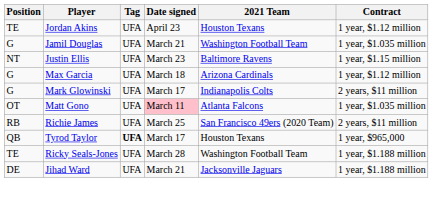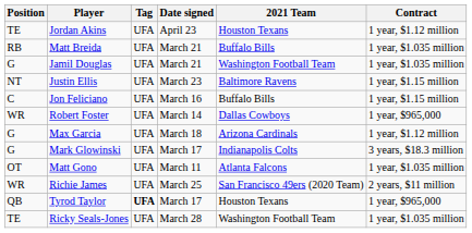+ row: RB | Matt Breida | UFA | March 21 | Buffalo Bills | 1 year, $1.035 million
+ row: C | Jon Feliciano | UFA | March 16 | Buffalo Bills | 1 year, $1.15 million
+ row: WR | Robert Foster | UFA | March 14 | Dallas Cowboys | 1 year, $965,000
Mark Glowinski | Contract: 2 years, $11 million -> 3 years, $18.3 million
Matt Gono | Date signed: pink background -> no background
Richie James | Position: RB -> WR
Ricky Seals-Jones | Contract: 1 year, $1.188 million -> 1 year, $1.035 million
- row: DE | Jihad Ward | UFA | March 21 | Jacksonville Jaguars | 1 year, $1.188 million
